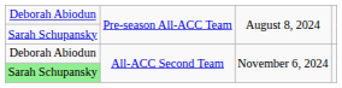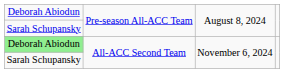row 3 | column 1: no background -> lightgreen background
row 4 | column 1: lightgreen background -> no background
